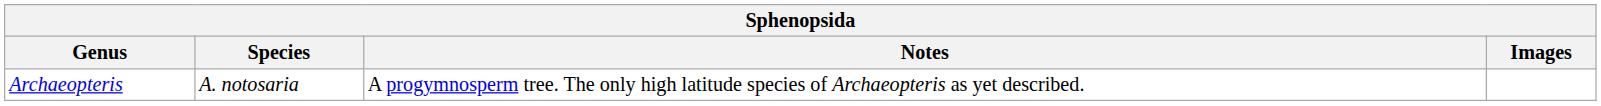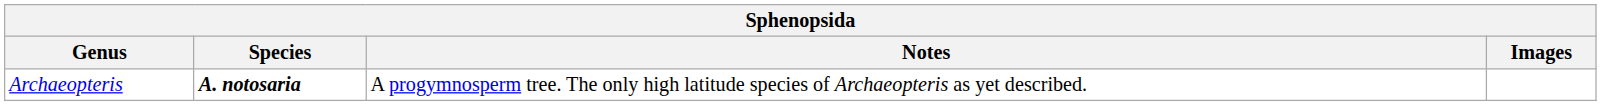Archaeopteris | Species: normal -> bold
